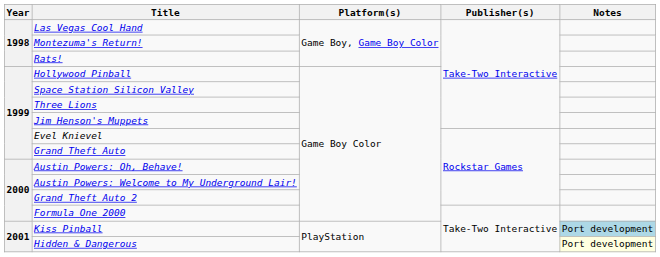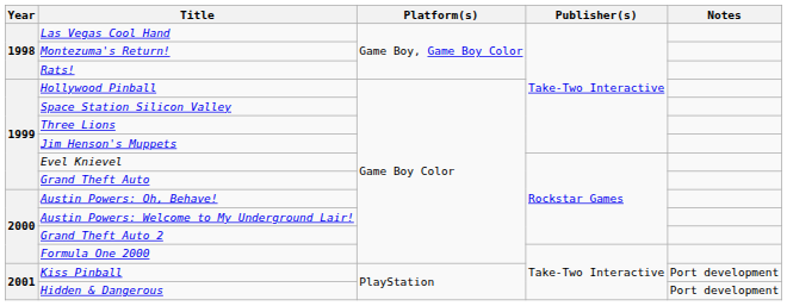Kiss Pinball | Notes: lightblue background -> no background
Hidden & Dangerous | Notes: lightyellow background -> no background
